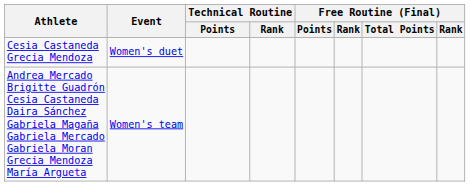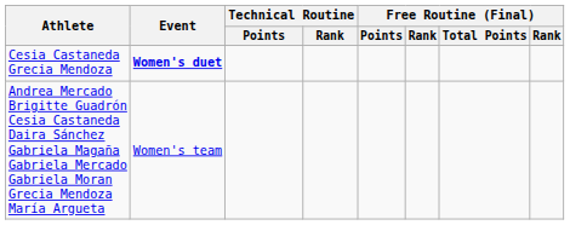Cesia Castaneda Grecia Mendoza | Event: normal -> bold
